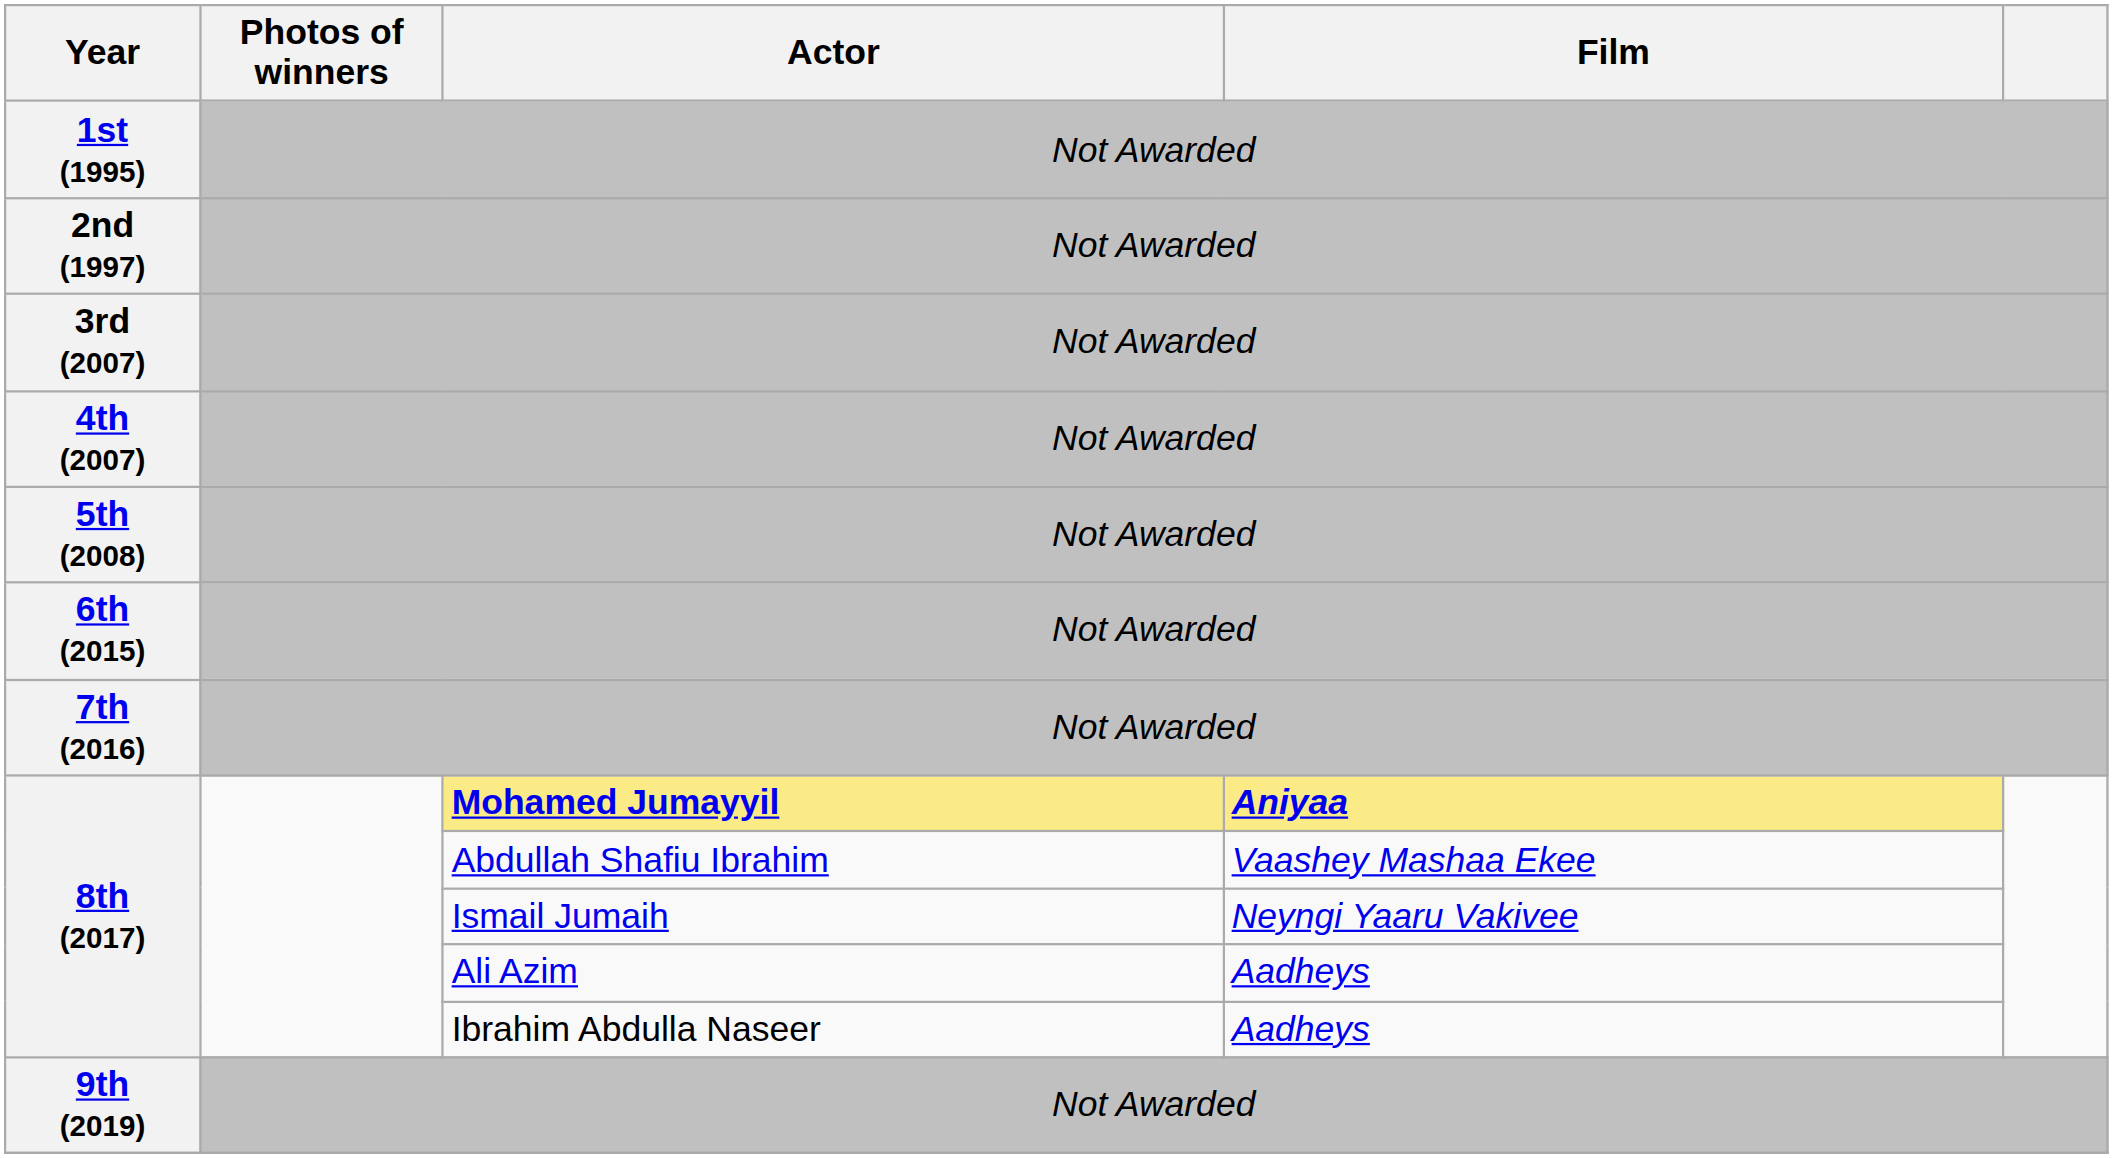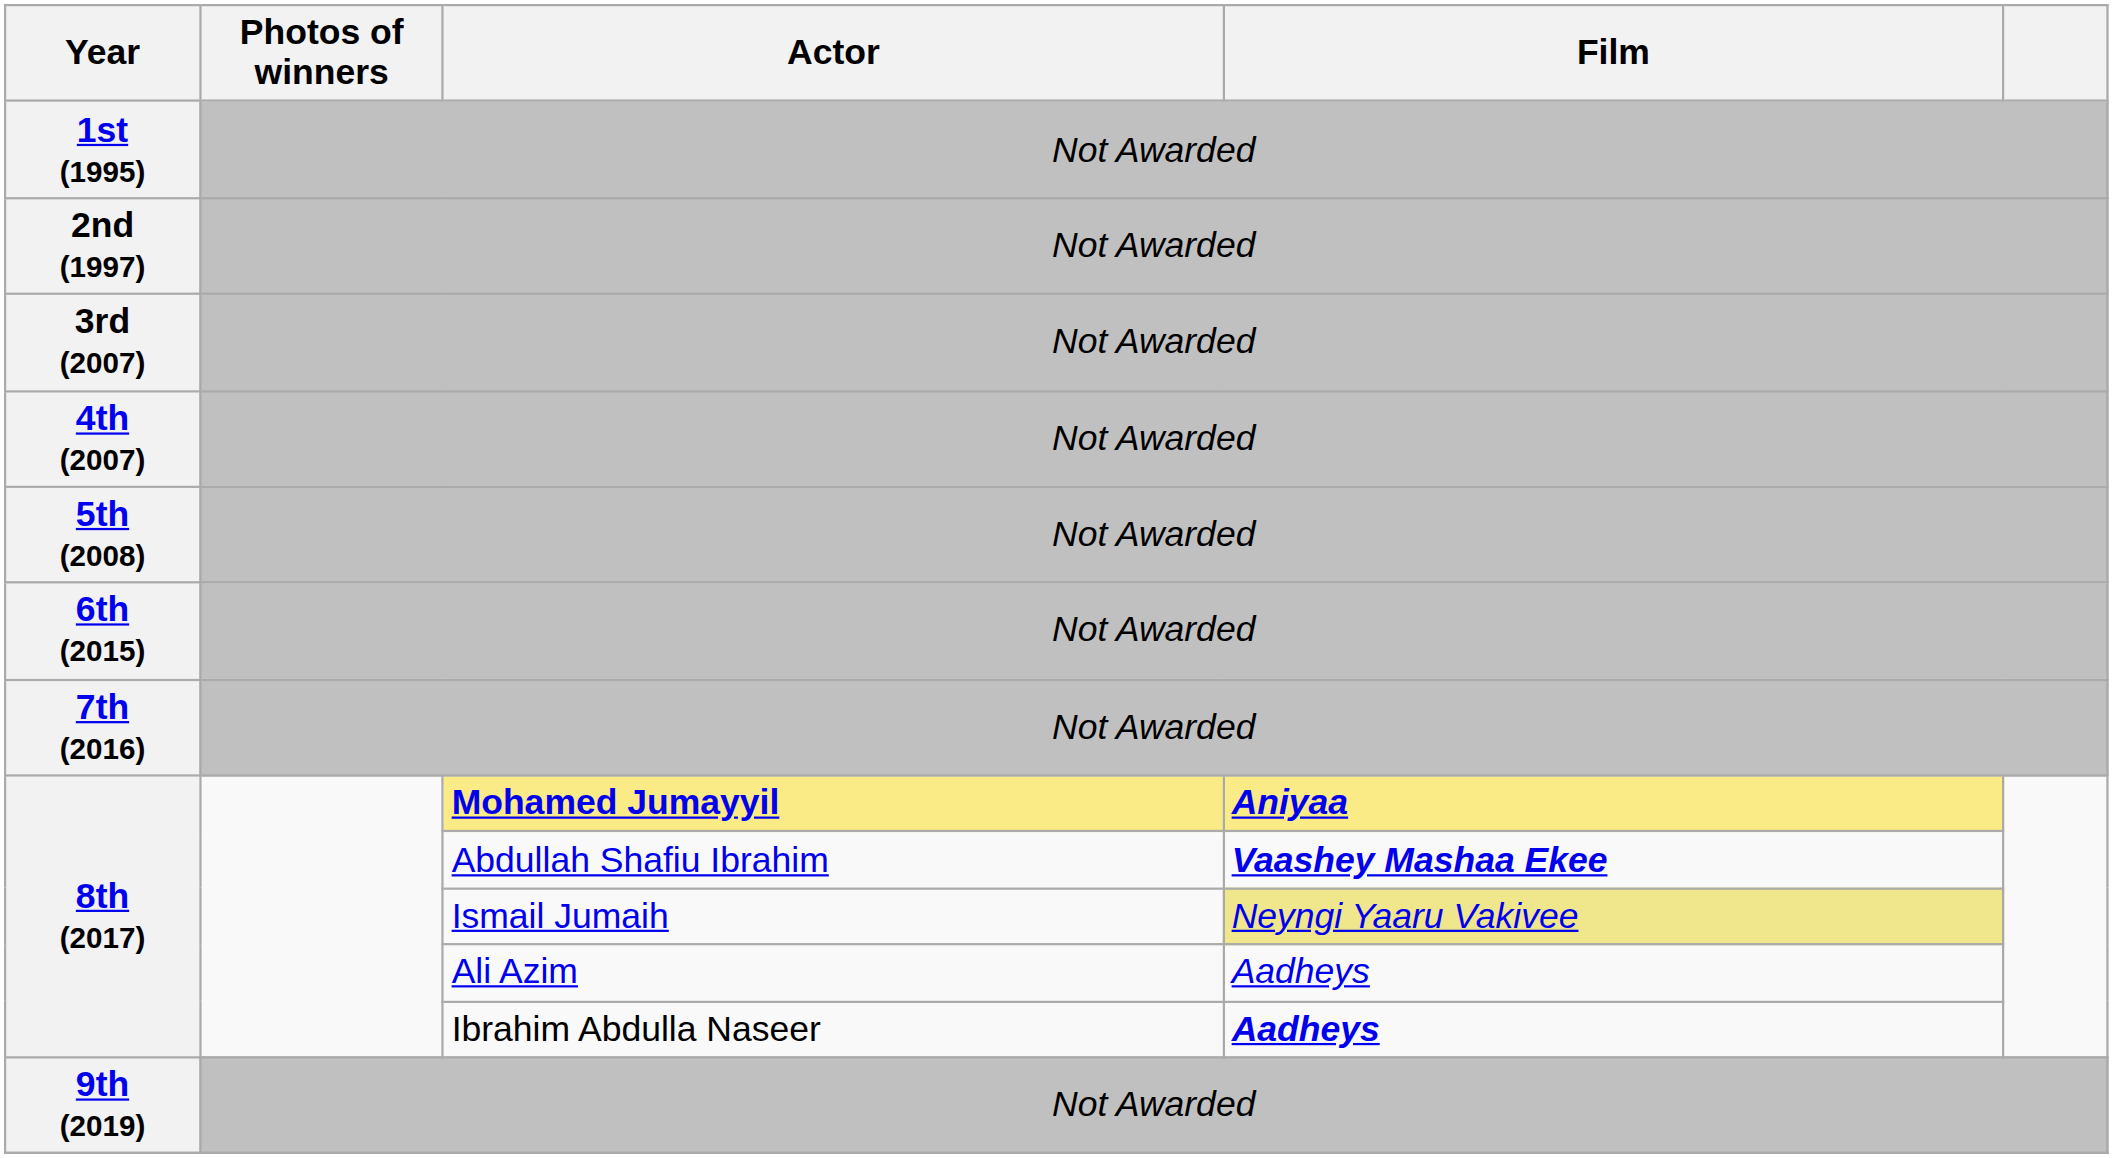8th (2017) / Abdullah Shafiu Ibrahim | Film: normal -> bold
8th (2017) / Ismail Jumaih | Film: no background -> khaki background
8th (2017) / Ibrahim Abdulla Naseer | Film: normal -> bold
